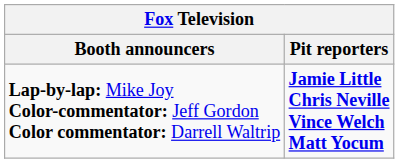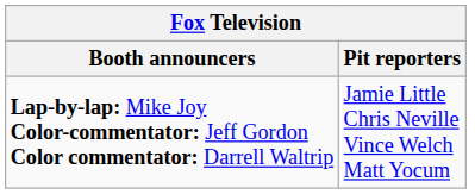row 3 | Pit reporters: bold -> normal
